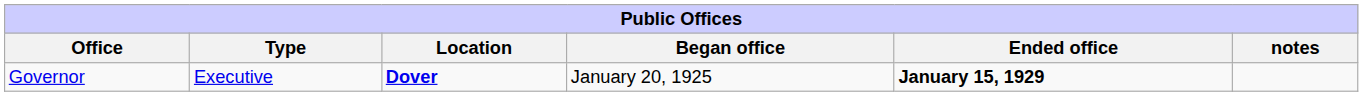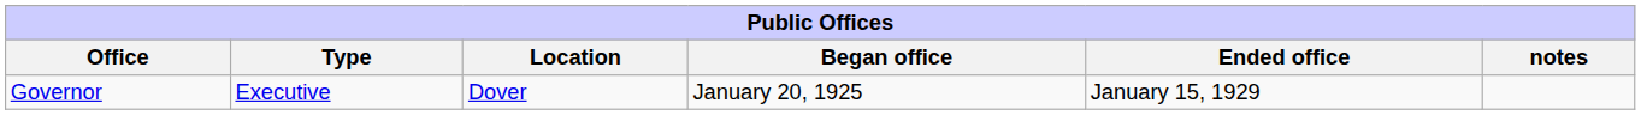Governor | Location: bold -> normal
Governor | Ended office: bold -> normal
